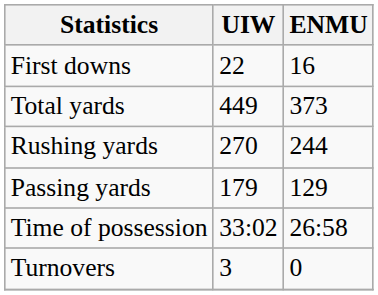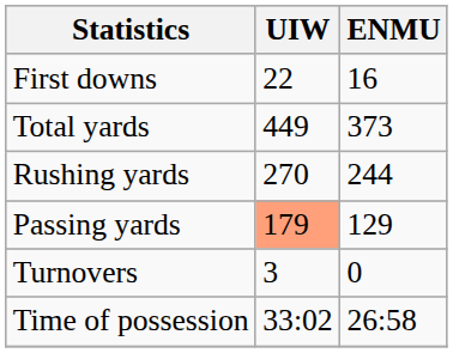Passing yards | UIW: no background -> lightsalmon background
rows swapped: Turnovers <-> Time of possession
